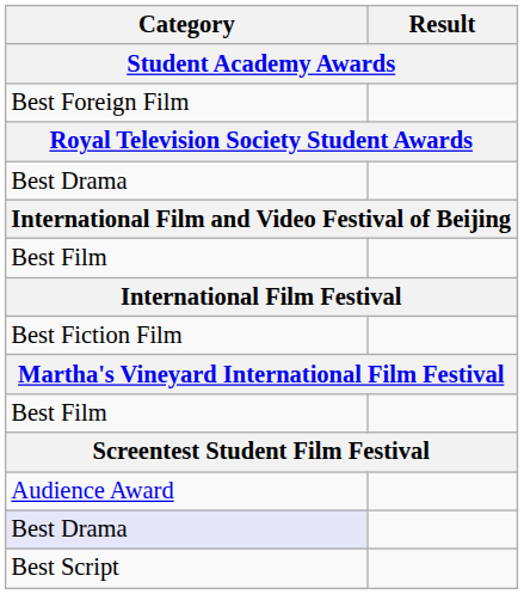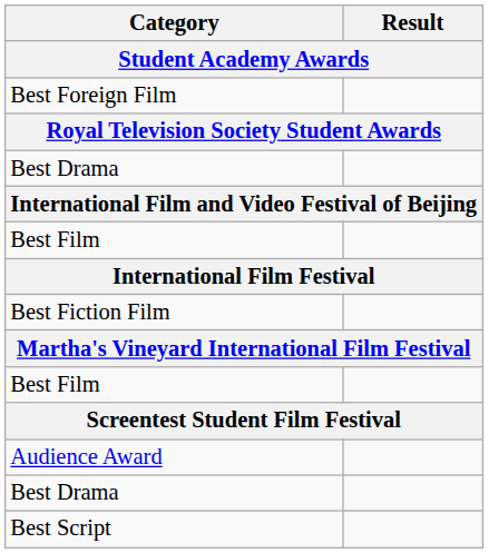row 14 | Category: lavender background -> no background
